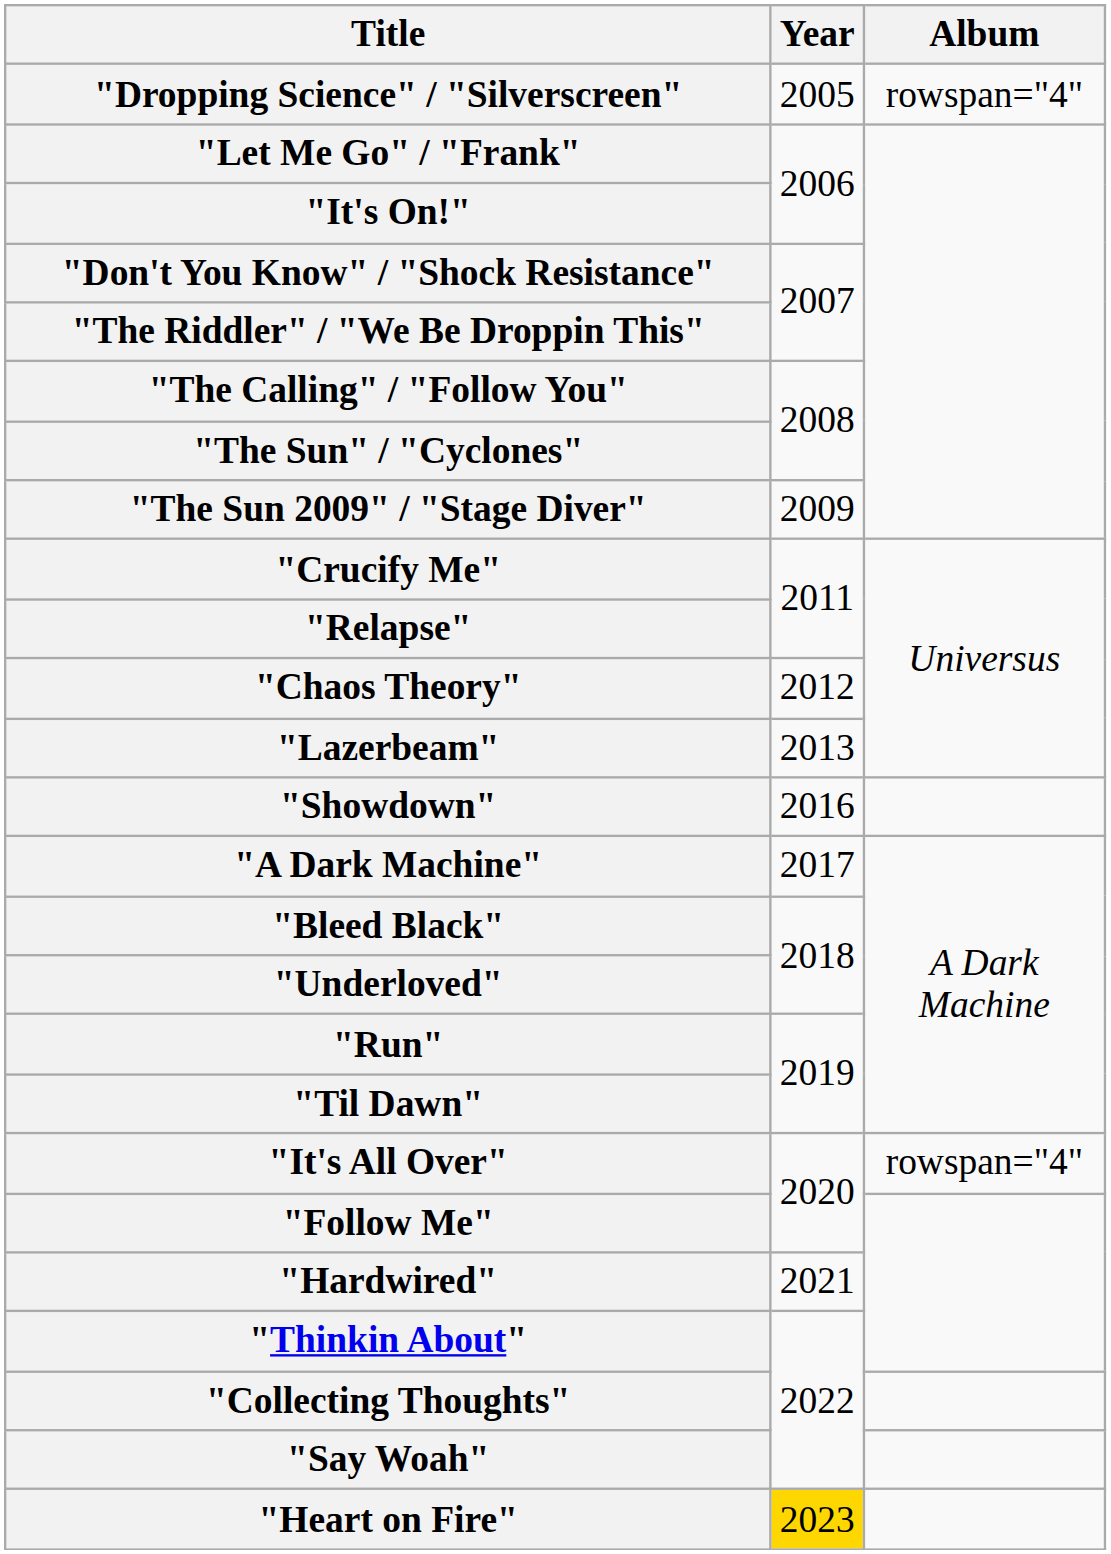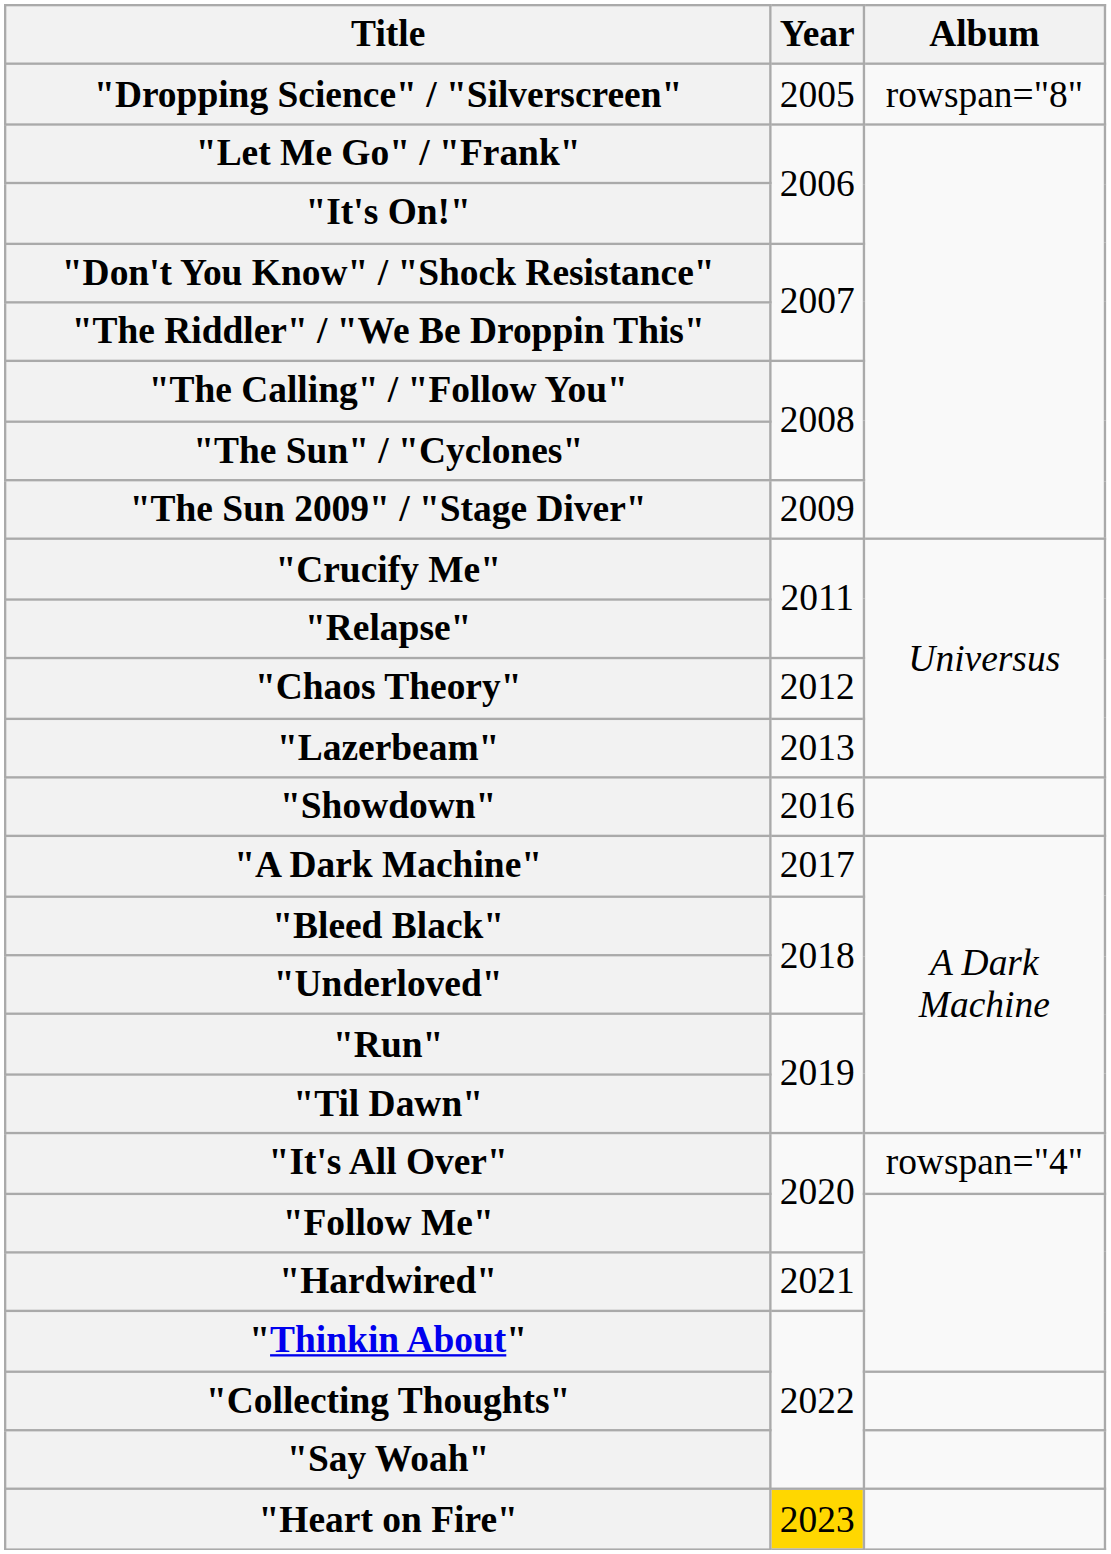"Dropping Science" / "Silverscreen" | Album: rowspan="4" -> rowspan="8"
